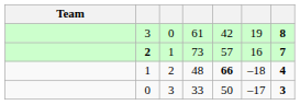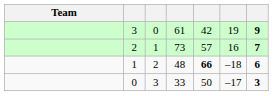row 2 | column 7: 8 -> 9
row 3 | column 2: bold -> normal
row 4 | column 7: 4 -> 6
